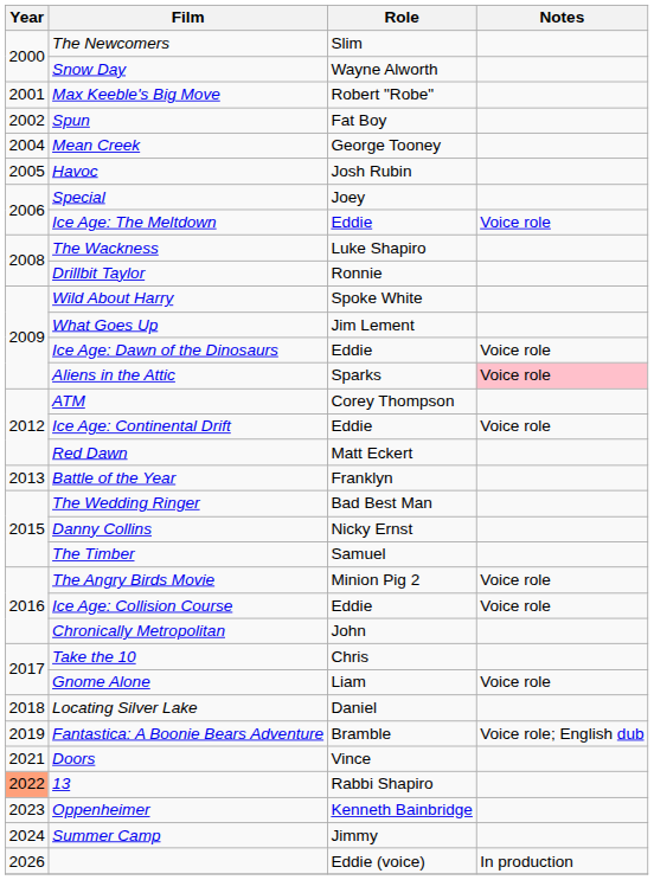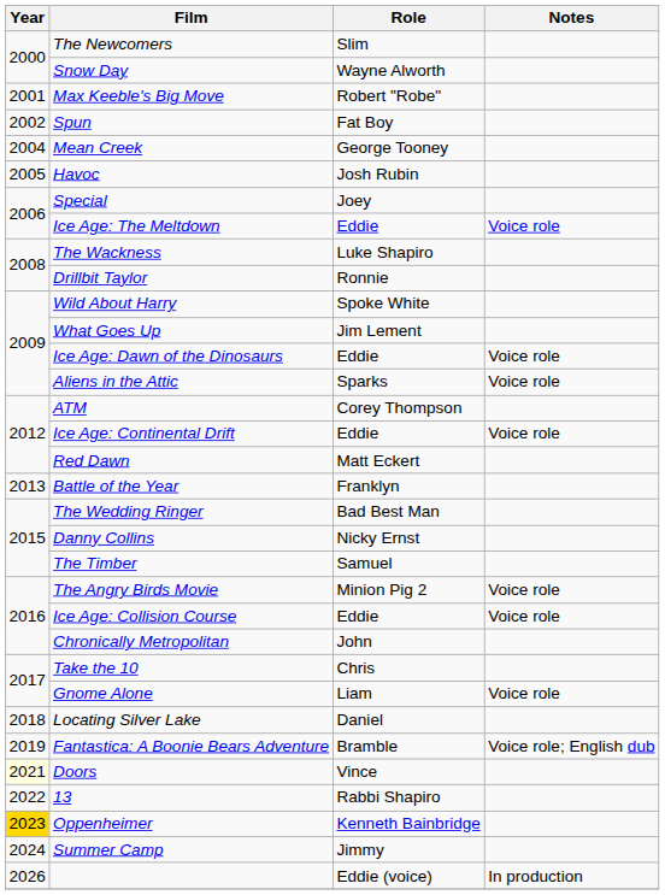Aliens in the Attic | Notes: pink background -> no background
Doors | Year: no background -> lightyellow background
13 | Year: lightsalmon background -> no background
Oppenheimer | Year: no background -> gold background
